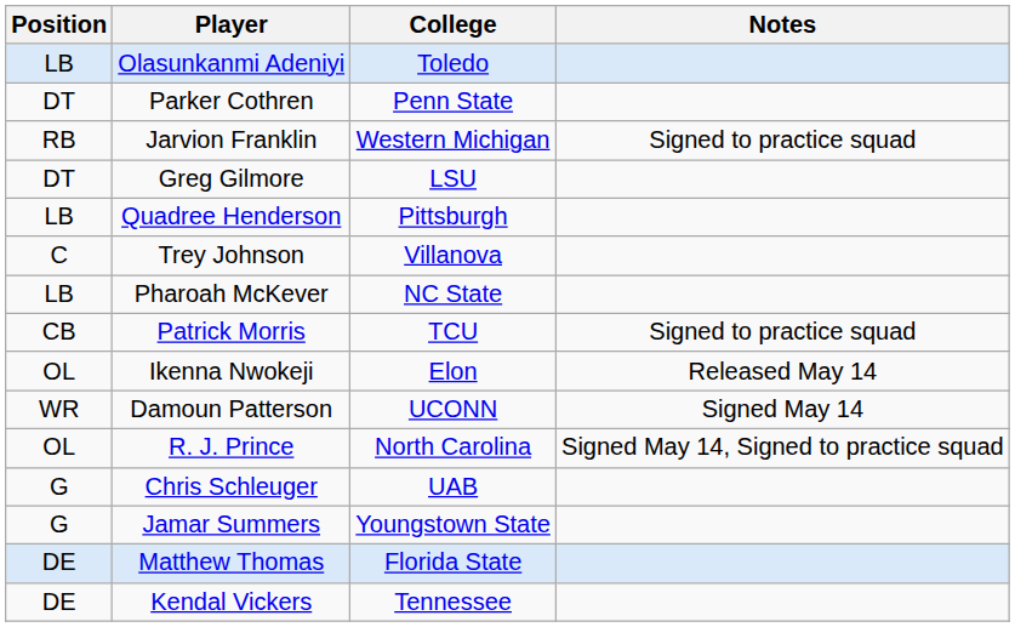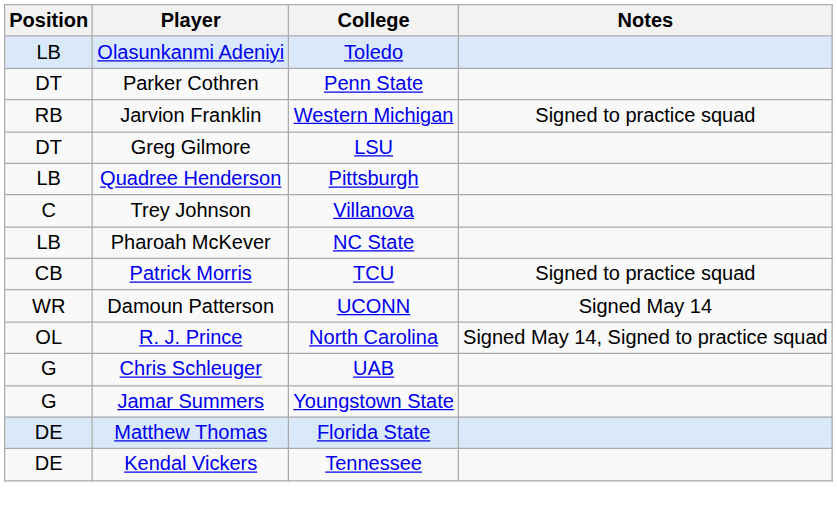- row: OL | Ikenna Nwokeji | Elon | Released May 14
